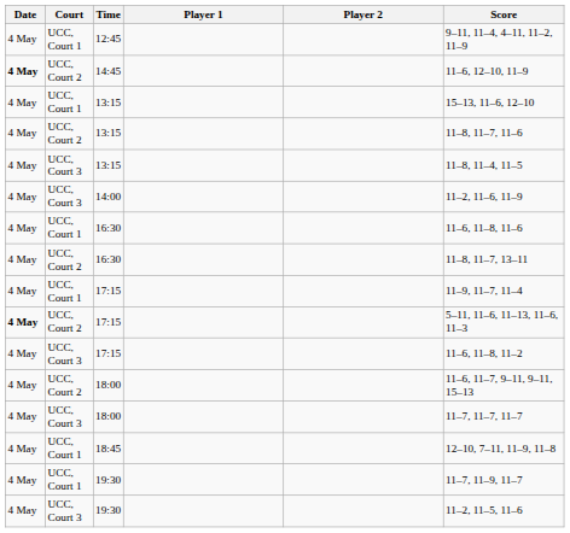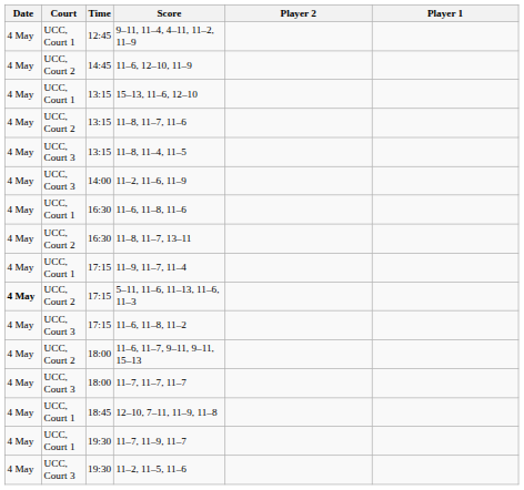columns swapped: Player 1 <-> Score
14:45 | Date: bold -> normal
